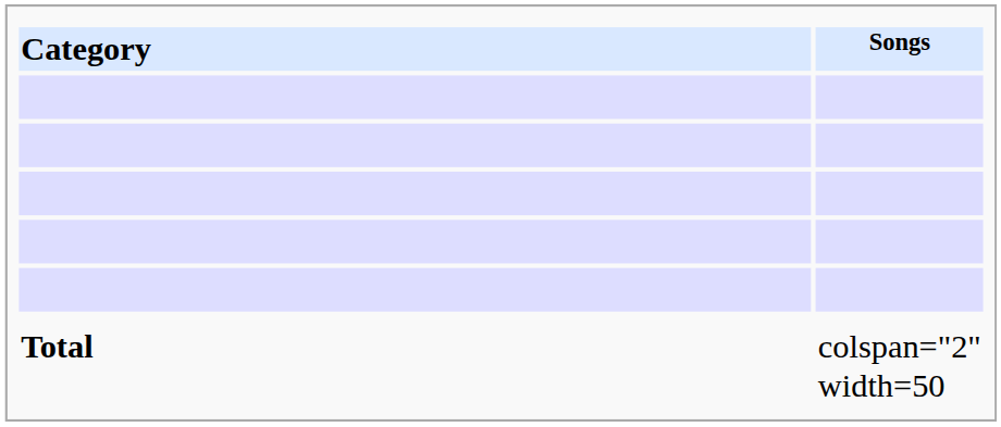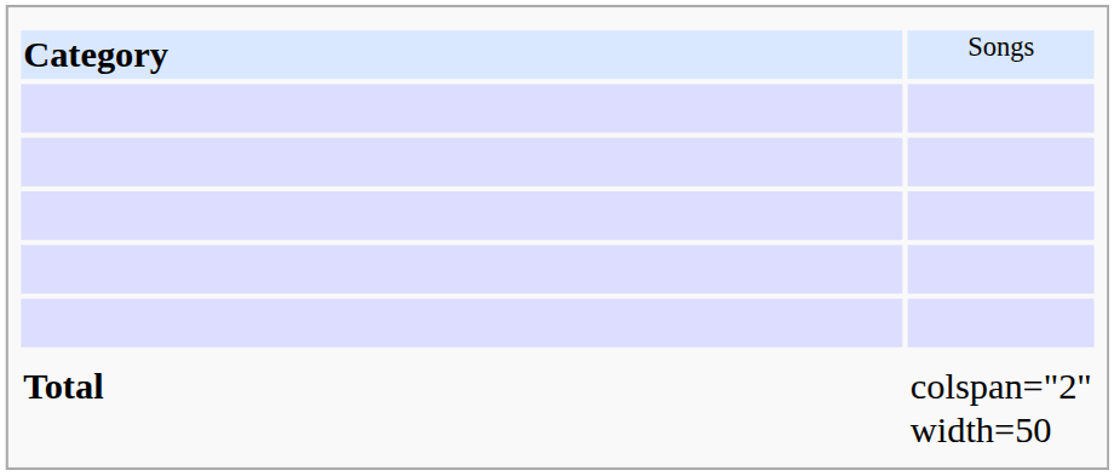row 1 | column 2: bold -> normal
